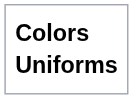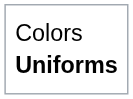row 1 | column 1: bold -> normal
